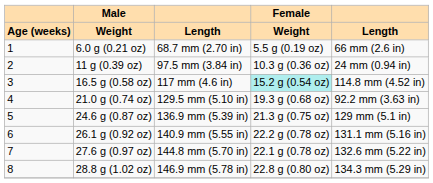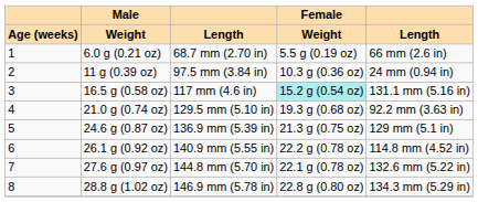16.5 g (0.58 oz) | column 5: 114.8 mm (4.52 in) -> 131.1 mm (5.16 in)
26.1 g (0.92 oz) | column 5: 131.1 mm (5.16 in) -> 114.8 mm (4.52 in)
